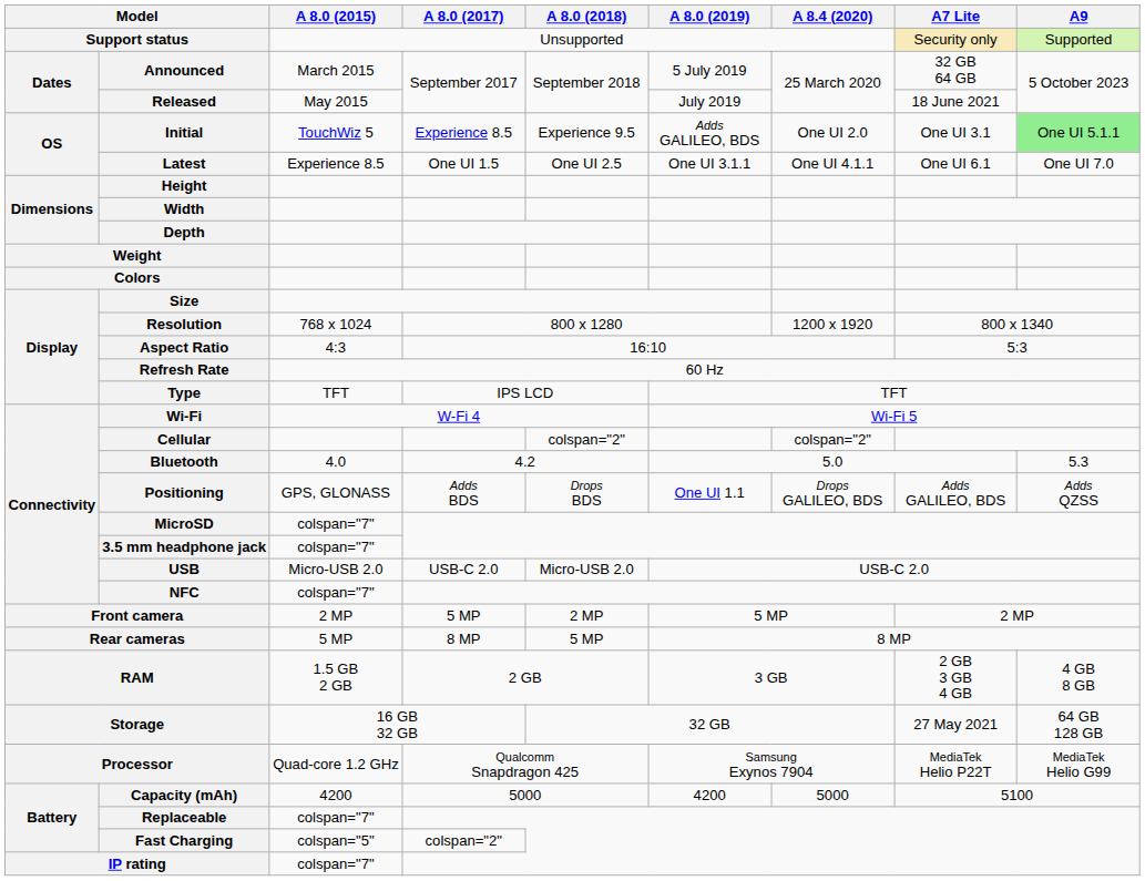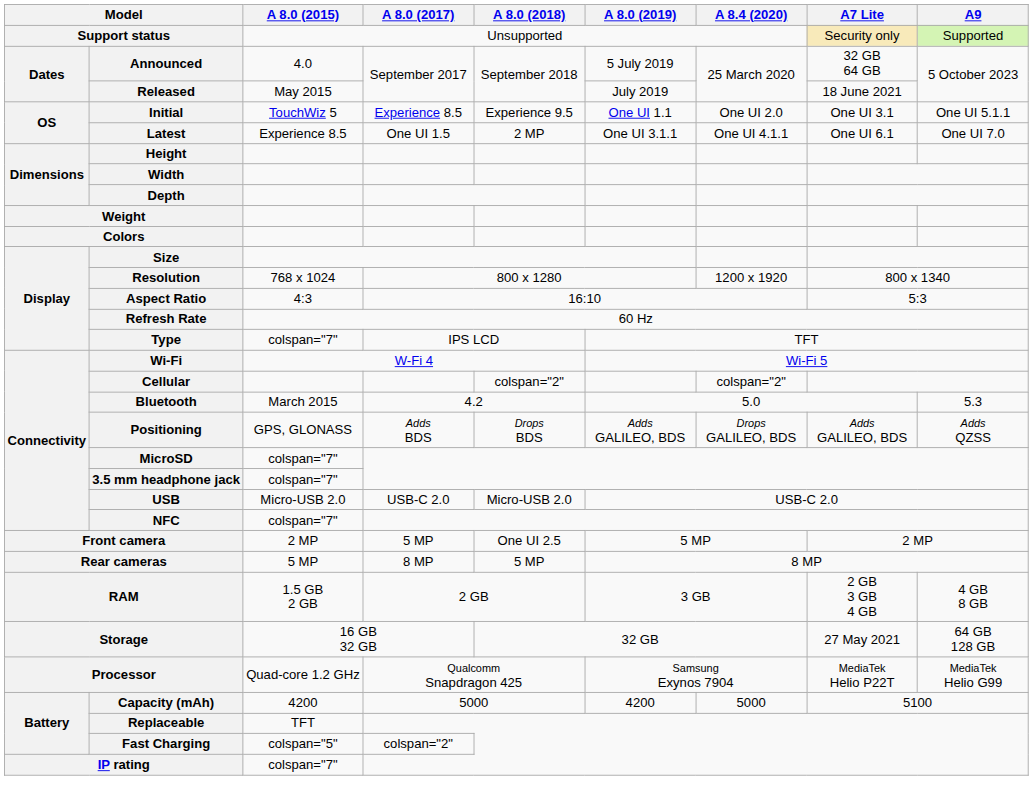Announced | A 8.0 (2015): March 2015 -> 4.0
Initial | A 8.0 (2019): Adds GALILEO, BDS -> One UI 1.1
Initial | A9: lightgreen background -> no background
Latest | A 8.0 (2018): One UI 2.5 -> 2 MP
Type | A 8.0 (2015): TFT -> colspan="7"
Bluetooth | A 8.0 (2015): 4.0 -> March 2015
Positioning | A 8.0 (2019): One UI 1.1 -> Adds GALILEO, BDS
Front camera | A 8.0 (2018): 2 MP -> One UI 2.5
Replaceable | A 8.0 (2015): colspan="7" -> TFT
